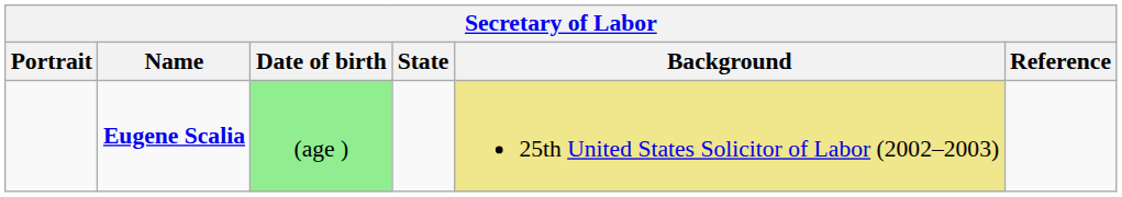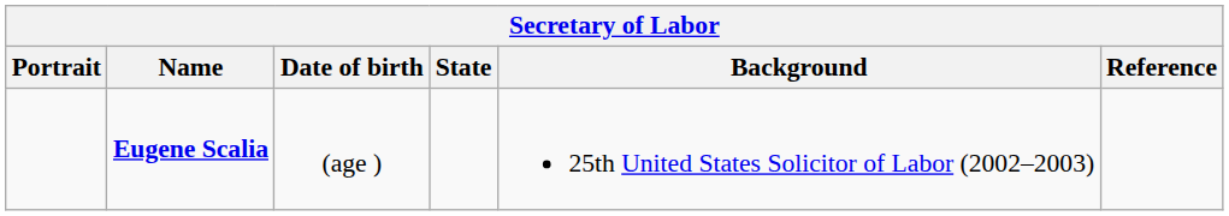Eugene Scalia | Date of birth: lightgreen background -> no background
Eugene Scalia | Background: khaki background -> no background
